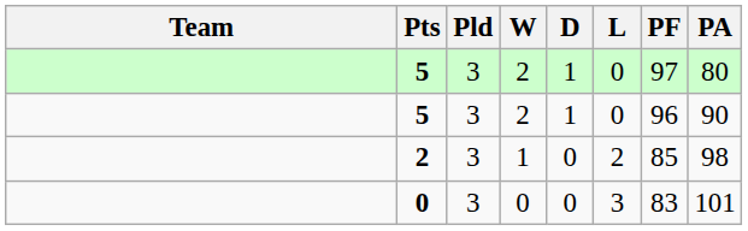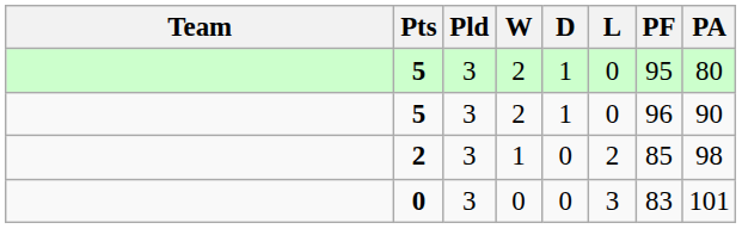row 2 | PF: 97 -> 95
